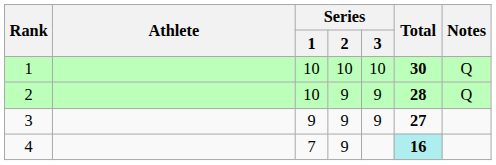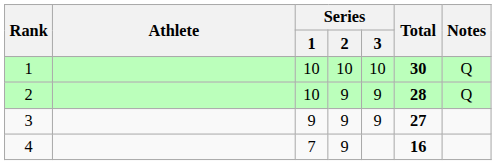4 | Total: paleturquoise background -> no background
